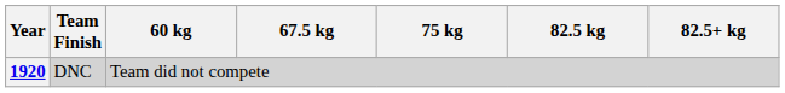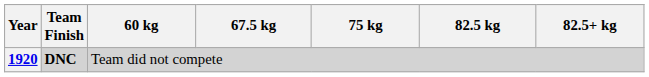1920 | Team Finish: normal -> bold
